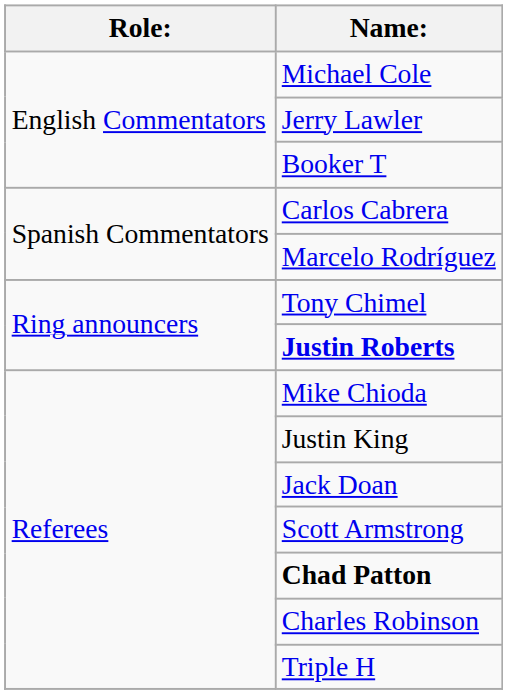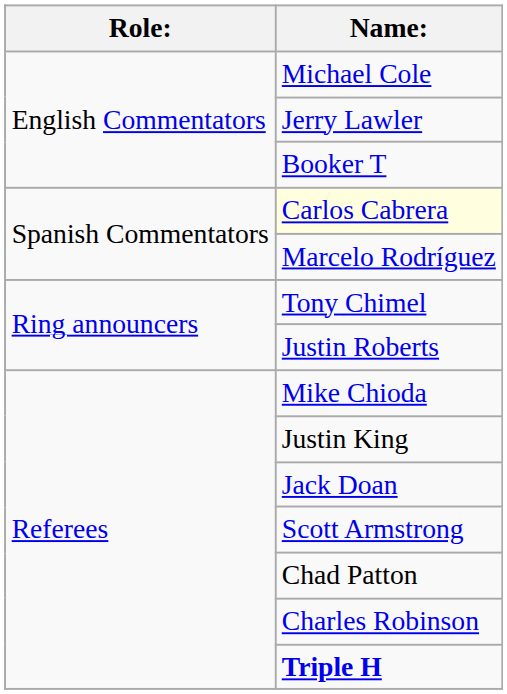Carlos Cabrera | Name:: no background -> lightyellow background
Justin Roberts | Name:: bold -> normal
Chad Patton | Name:: bold -> normal
Triple H | Name:: normal -> bold
